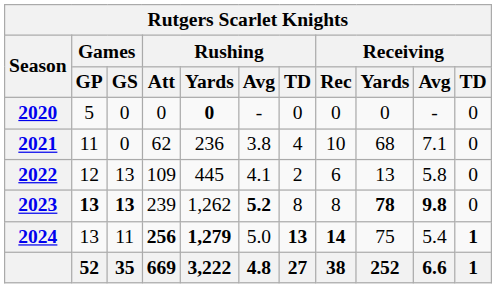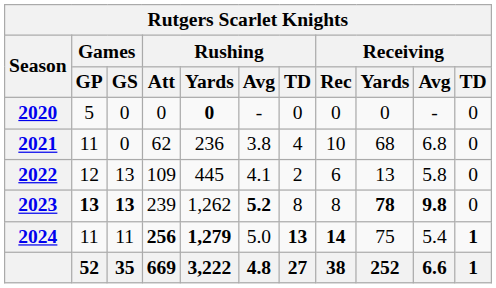2021 | Receiving / Avg: 7.1 -> 6.8
2024 | Games / GP: 13 -> 11
